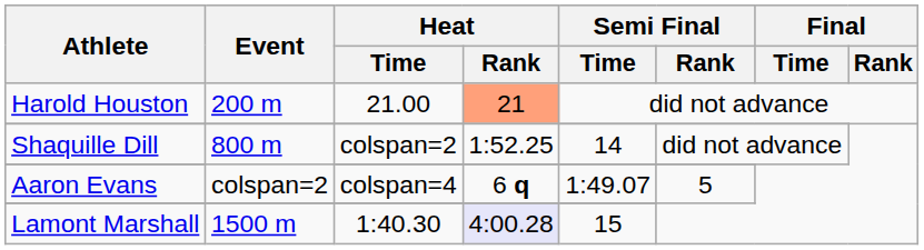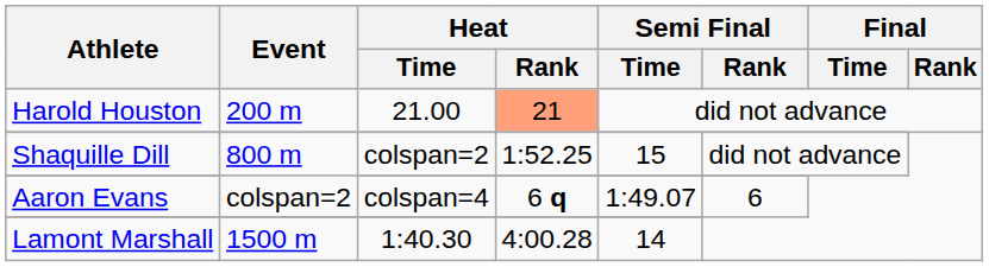Shaquille Dill | Semi Final / Time: 14 -> 15
Aaron Evans | Semi Final / Rank: 5 -> 6
Lamont Marshall | Heat / Rank: lavender background -> no background
Lamont Marshall | Semi Final / Time: 15 -> 14
